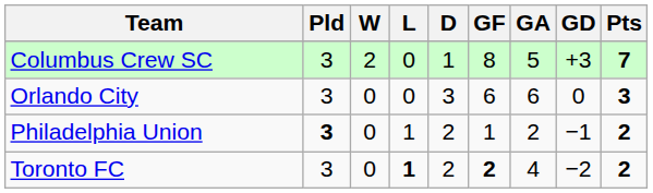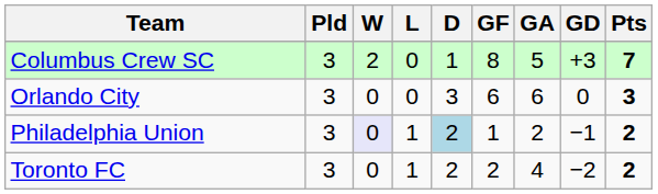Philadelphia Union | Pld: bold -> normal
Philadelphia Union | W: no background -> lavender background
Philadelphia Union | D: no background -> lightblue background
Toronto FC | L: bold -> normal
Toronto FC | GF: bold -> normal
